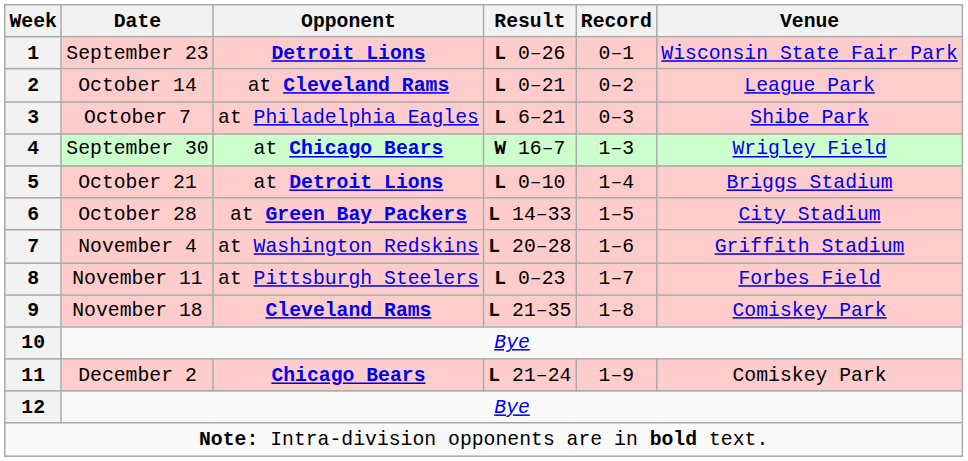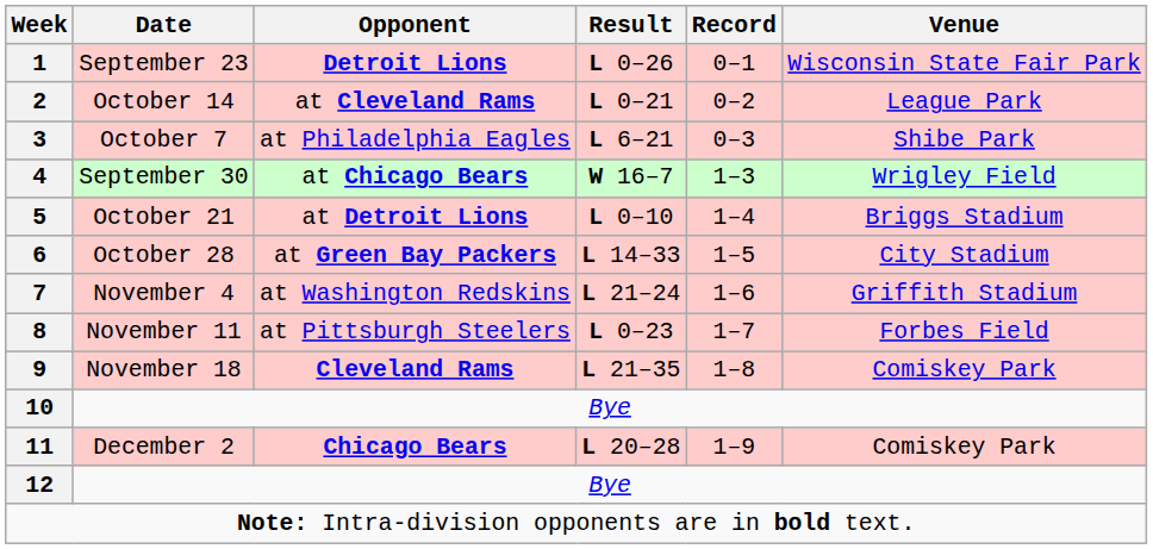7 | Result: L 20–28 -> L 21–24
11 | Result: L 21–24 -> L 20–28
